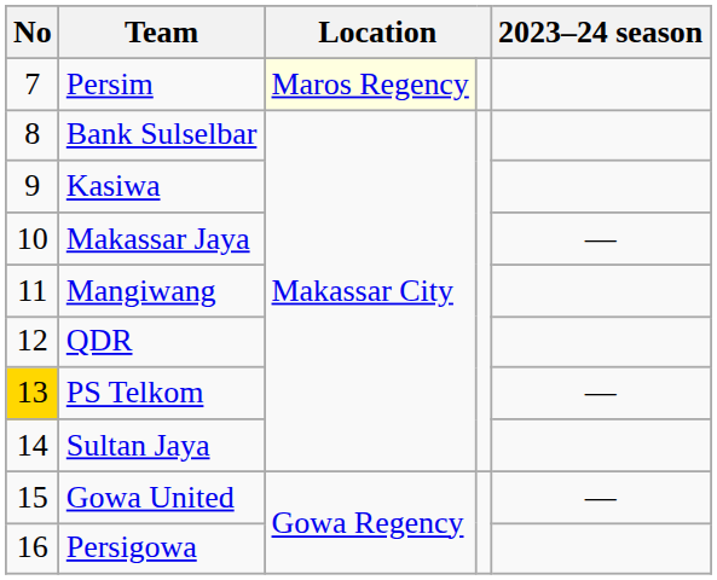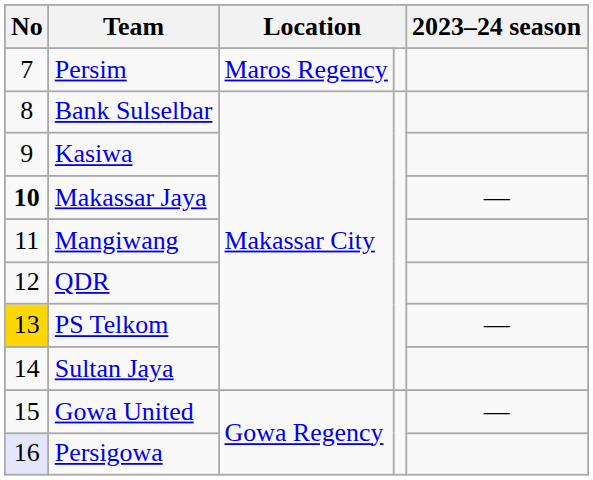Persim | column 3: lightyellow background -> no background
Makassar Jaya | No: normal -> bold
Persigowa | No: no background -> lavender background
